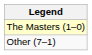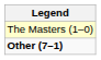row 3 | column 1: normal -> bold
